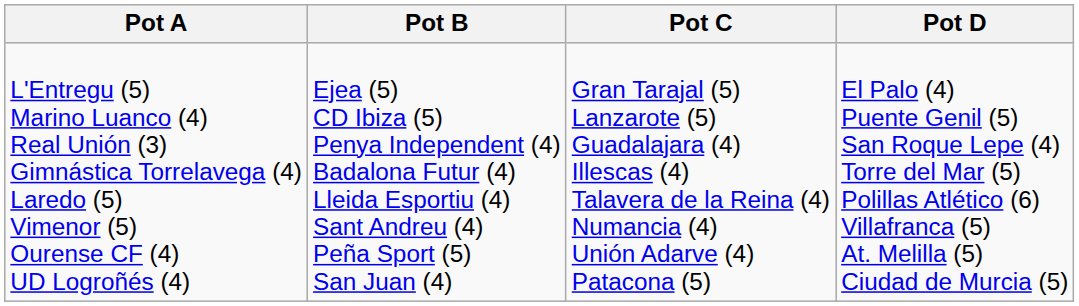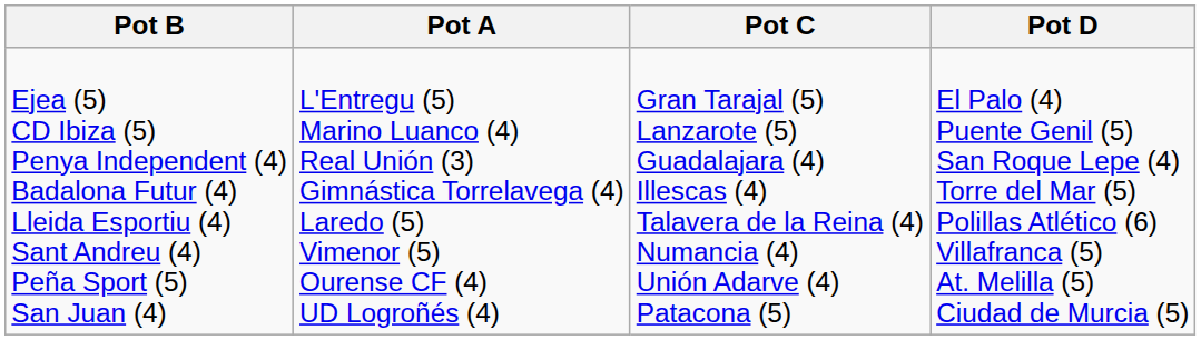columns swapped: Pot A <-> Pot B
